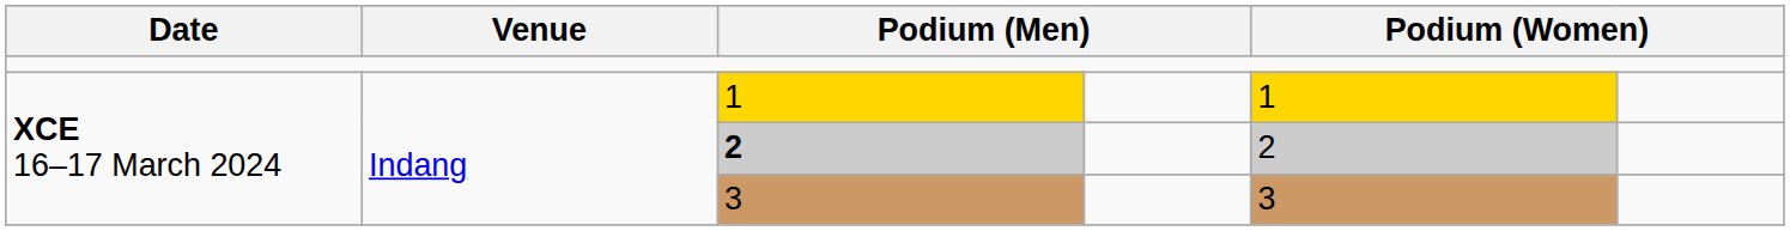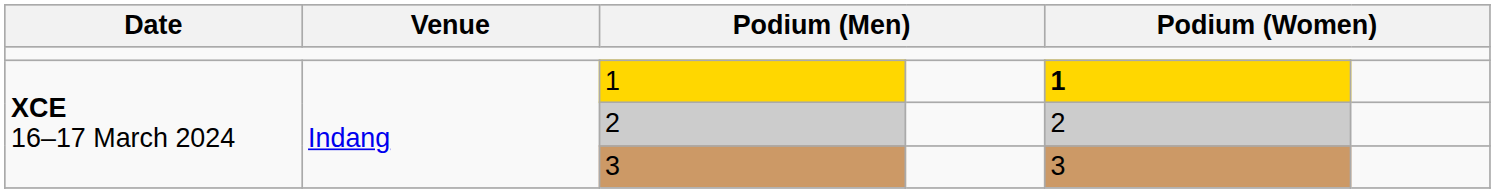row 3 | column 5: normal -> bold
row 4 | column 3: bold -> normal
